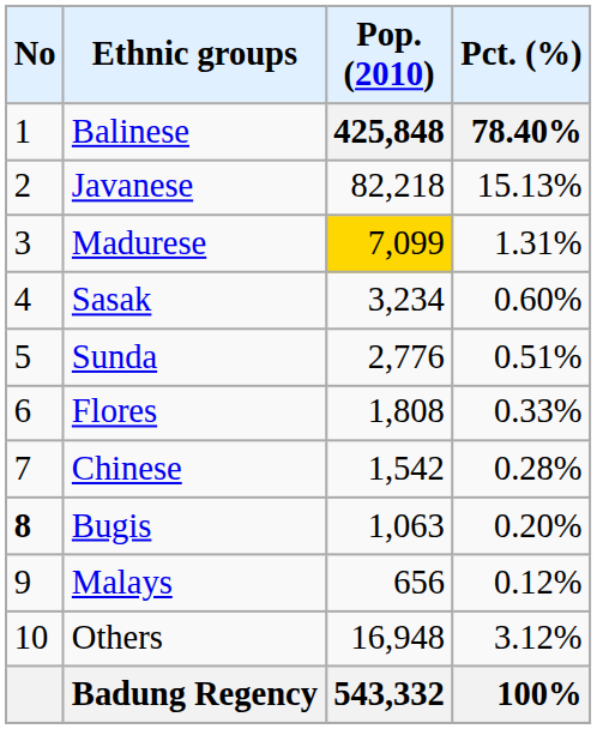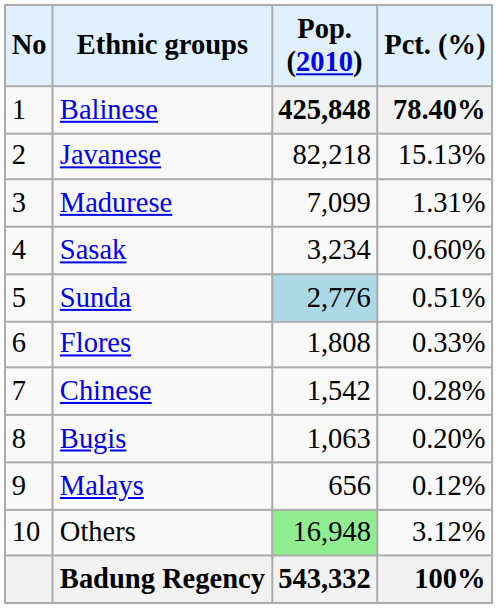Madurese | Pop. (2010): gold background -> no background
Sunda | Pop. (2010): no background -> lightblue background
Bugis | No: bold -> normal
Others | Pop. (2010): no background -> lightgreen background
